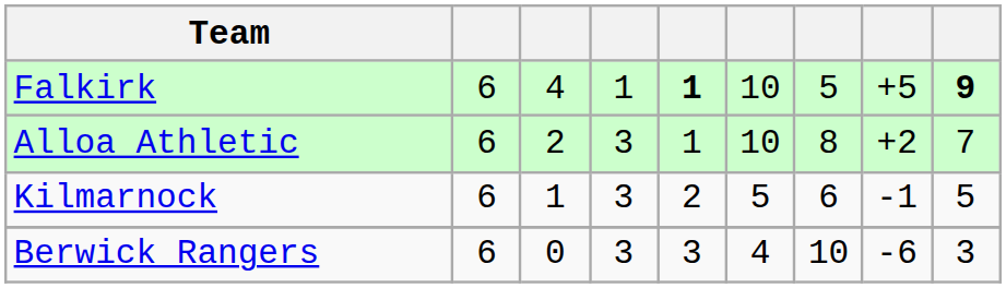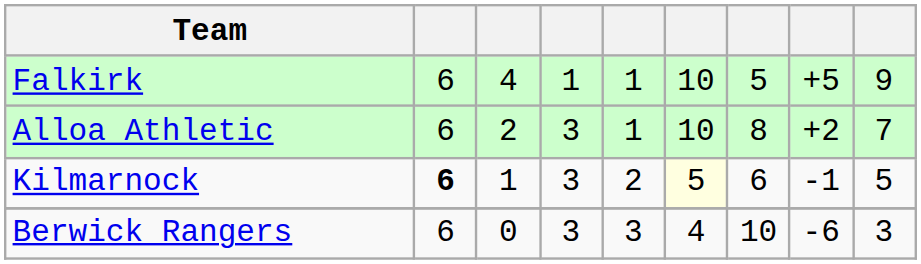Falkirk | column 5: bold -> normal
Falkirk | column 9: bold -> normal
Kilmarnock | column 2: normal -> bold
Kilmarnock | column 6: no background -> lightyellow background
